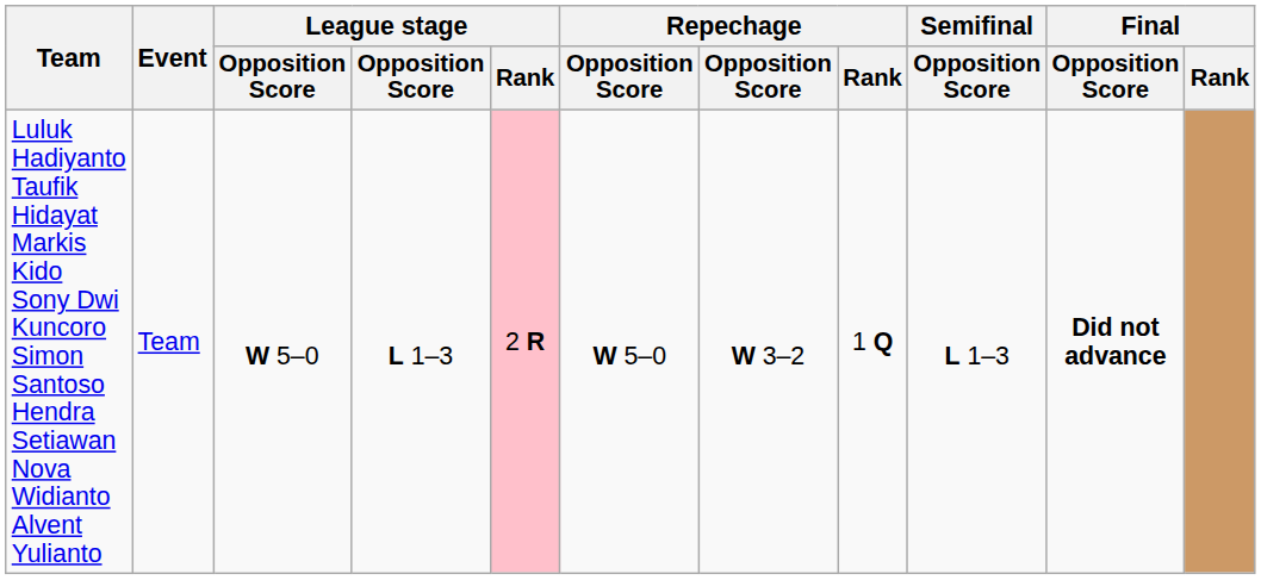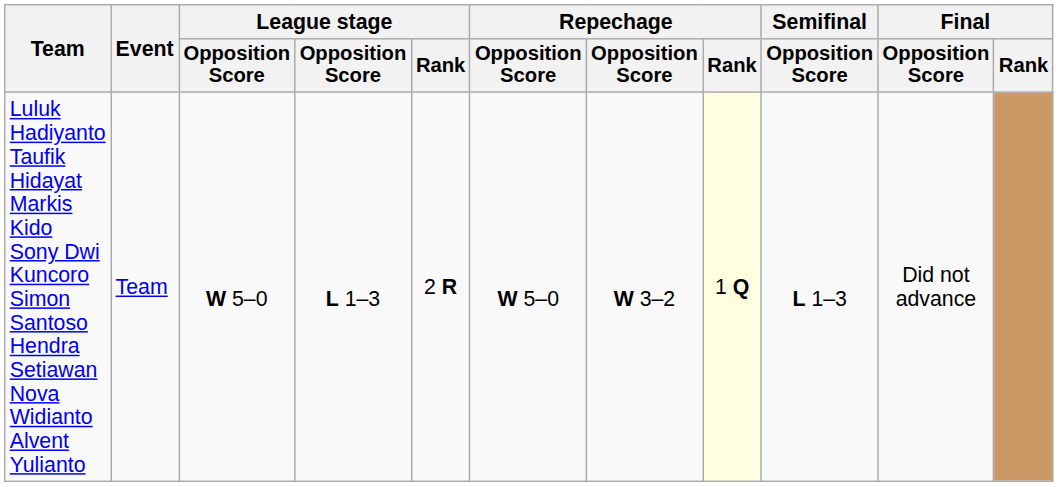row 3 | League stage / Rank: pink background -> no background
row 3 | Repechage / Rank: no background -> lightyellow background
row 3 | Final / Opposition Score: bold -> normal
